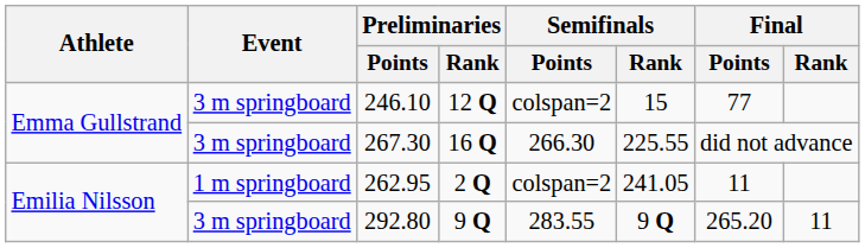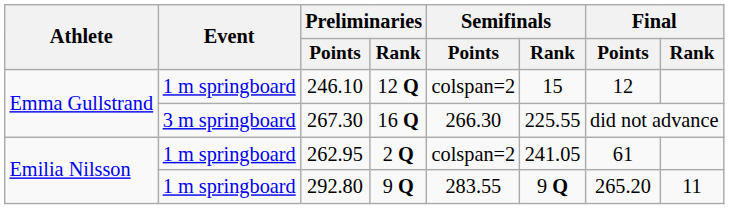246.10 | Event: 3 m springboard -> 1 m springboard
246.10 | Final / Points: 77 -> 12
262.95 | Final / Points: 11 -> 61
292.80 | Event: 3 m springboard -> 1 m springboard
